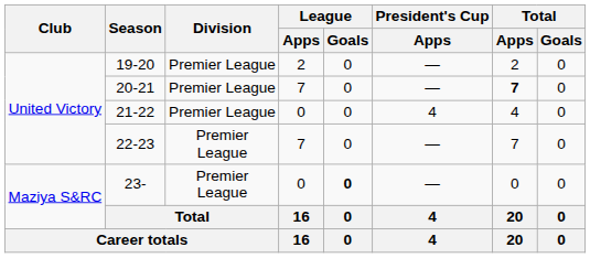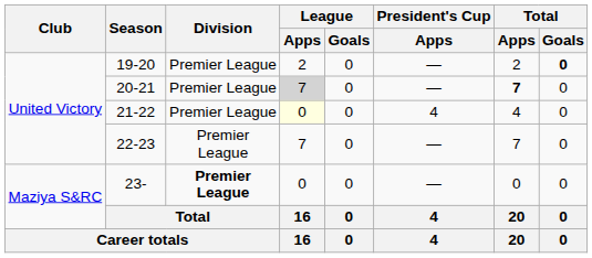19-20 | Total / Goals: normal -> bold
20-21 | League / Apps: no background -> lightgrey background
21-22 | League / Apps: no background -> lightyellow background
23- | Division: normal -> bold
23- | League / Goals: bold -> normal
